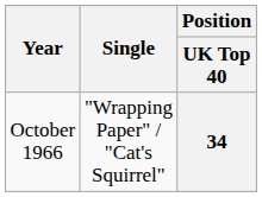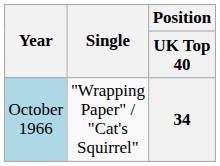34 | Year: no background -> lightblue background
